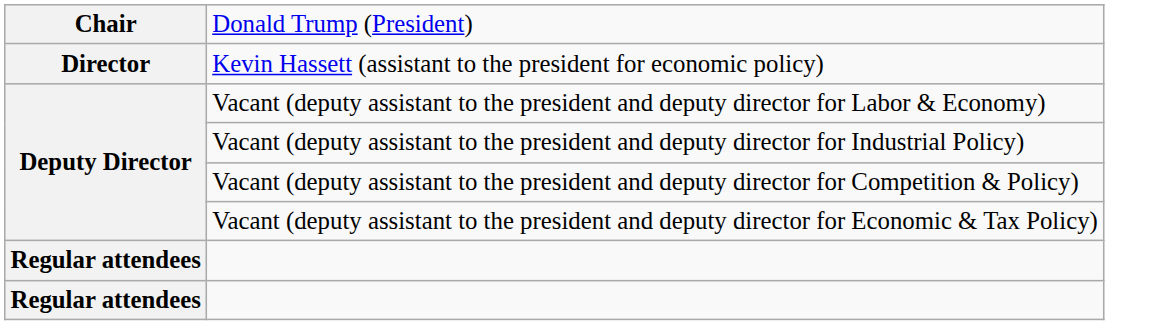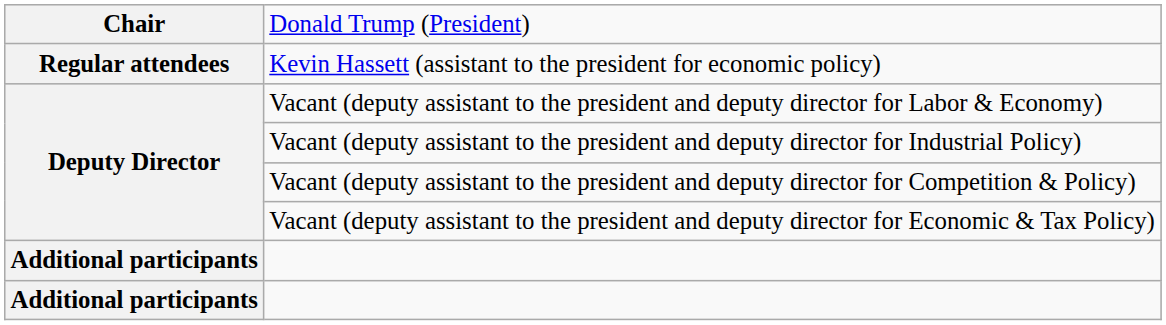row 2 | column 1: Director -> Regular attendees
row 7 | column 1: Regular attendees -> Additional participants
row 8 | column 1: Regular attendees -> Additional participants
